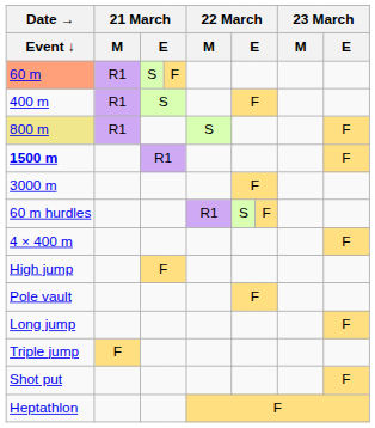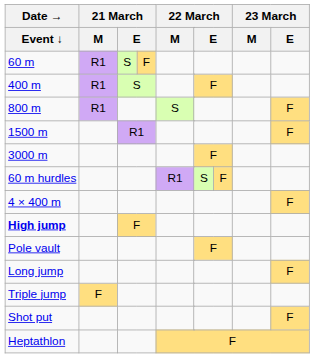60 m | Date → / Event ↓: lightsalmon background -> no background
800 m | Date → / Event ↓: khaki background -> no background
1500 m | Date → / Event ↓: bold -> normal
High jump | Date → / Event ↓: normal -> bold
